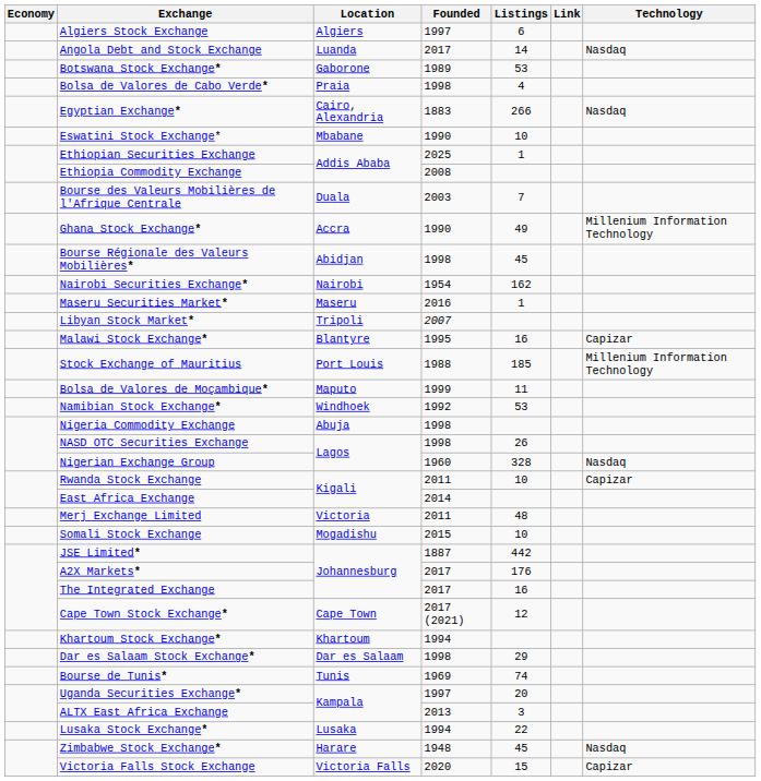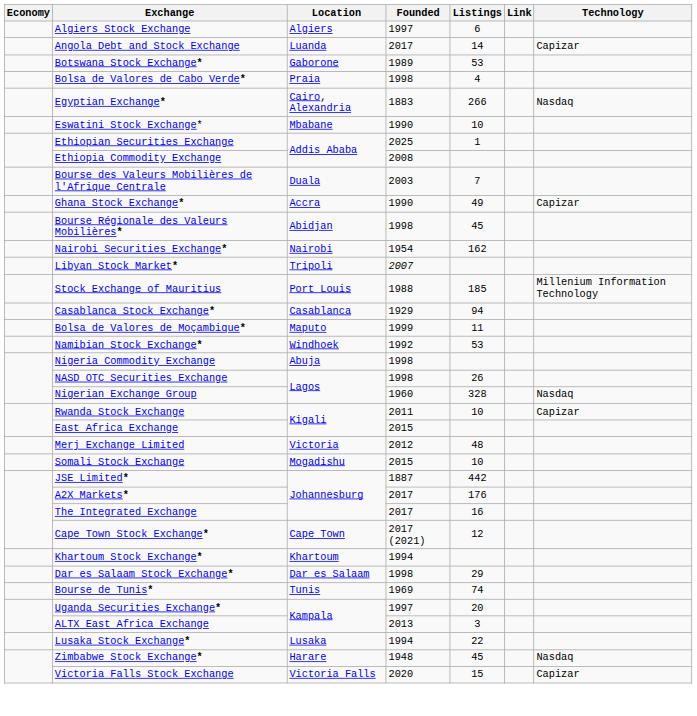Angola Debt and Stock Exchange | Technology: Nasdaq -> Capizar
Ghana Stock Exchange* | Technology: Millenium Information Technology -> Capizar
- row: Maseru Securities Market* | Maseru | 2016 | 1
- row: Malawi Stock Exchange* | Blantyre | 1995 | 16 | Capizar
+ row: Casablanca Stock Exchange* | Casablanca | 1929 | 94
East Africa Exchange | Founded: 2014 -> 2015
Merj Exchange Limited | Founded: 2011 -> 2012
